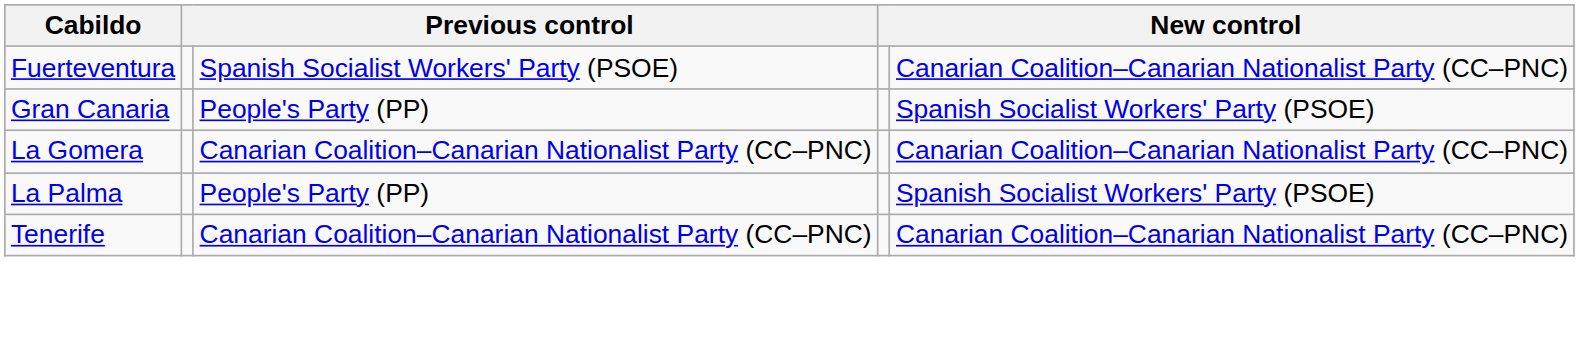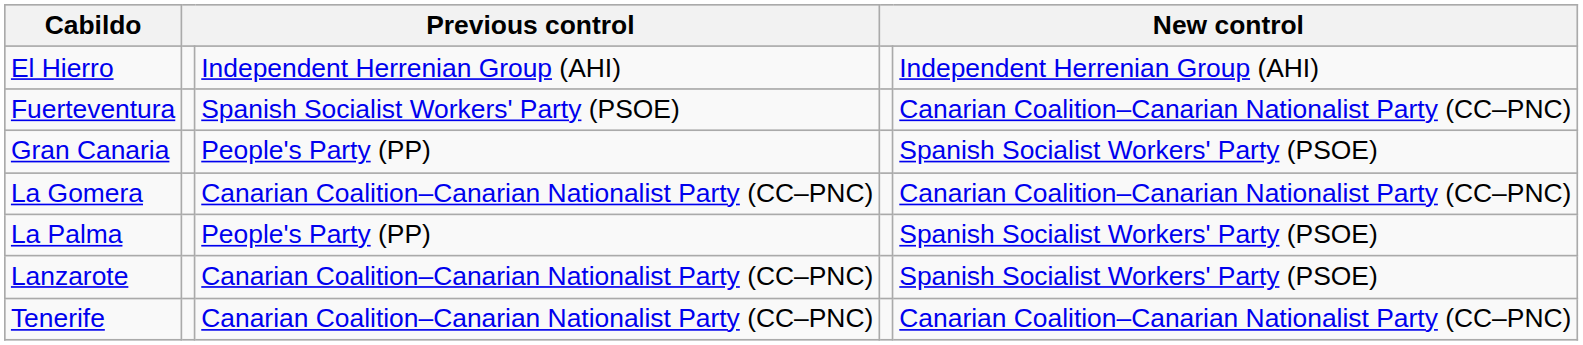+ row: El Hierro | Independent Herrenian Group (AHI) | Independent Herrenian Group (AHI)
+ row: Lanzarote | Canarian Coalition–Canarian Nationalist Party (CC–PNC) | Spanish Socialist Workers' Party (PSOE)
